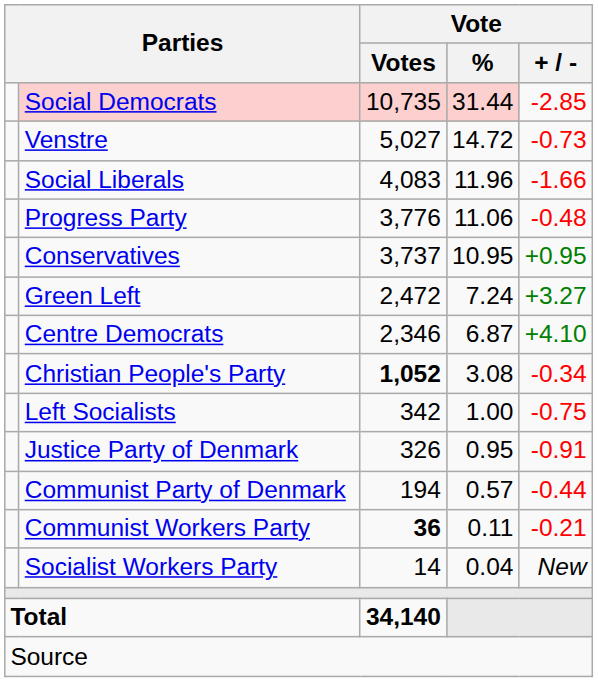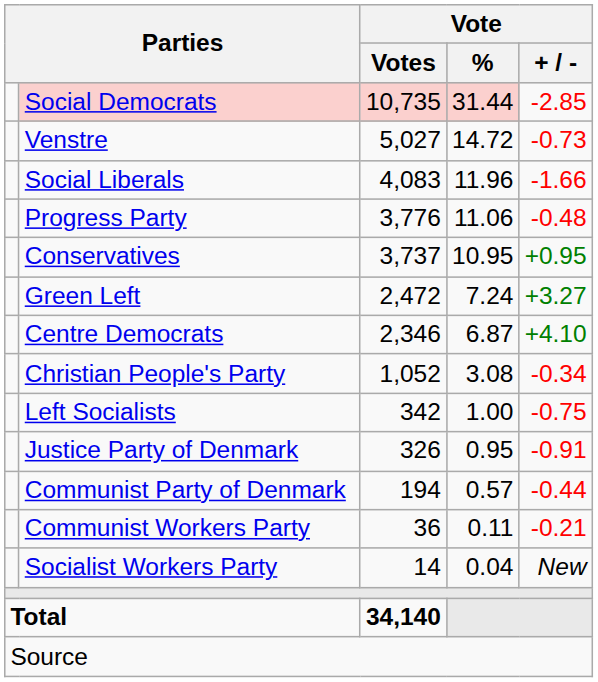Christian People's Party | Vote / Votes: bold -> normal
Communist Workers Party | Vote / Votes: bold -> normal
